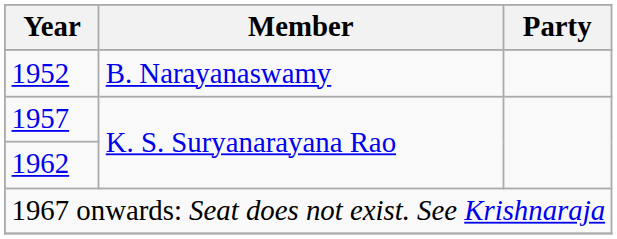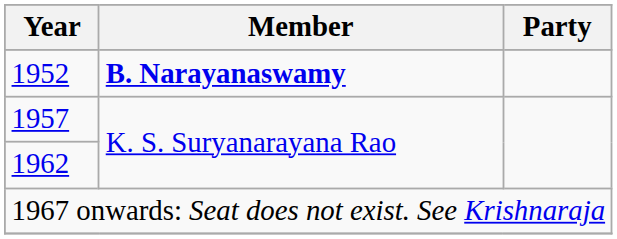1952 | Member: normal -> bold
